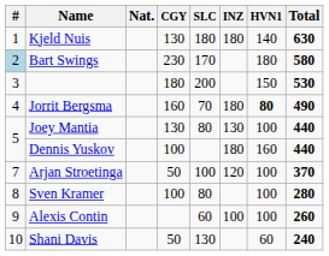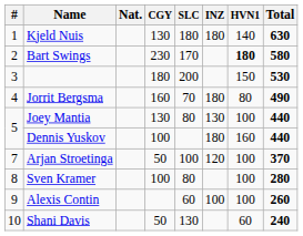Bart Swings | #: lightblue background -> no background
Bart Swings | HVN1: normal -> bold
Jorrit Bergsma | HVN1: bold -> normal
